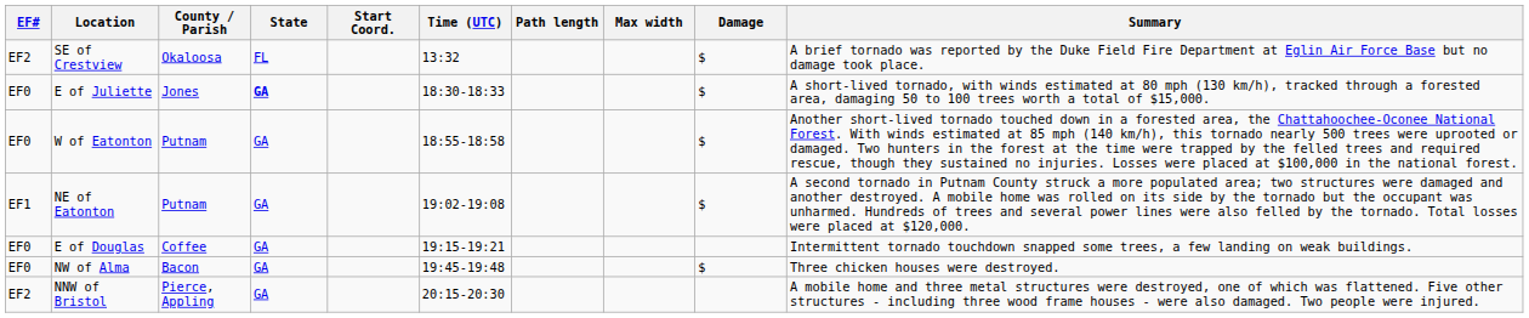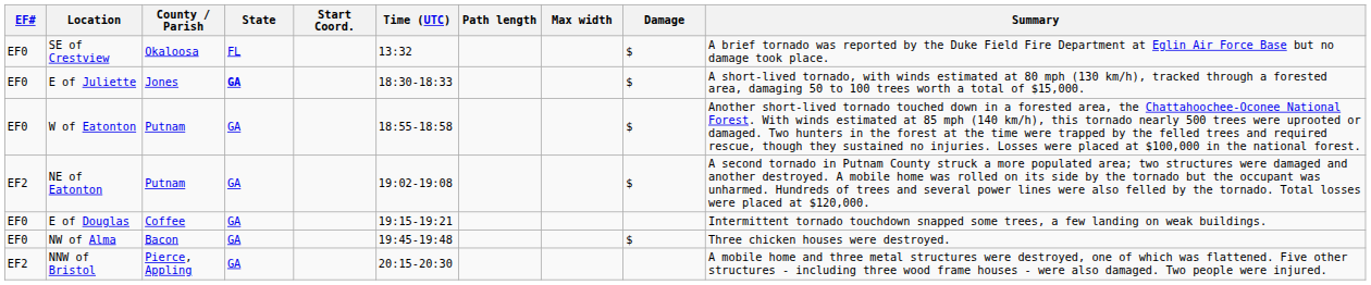SE of Crestview | EF#: EF2 -> EF0
NE of Eatonton | EF#: EF1 -> EF2
